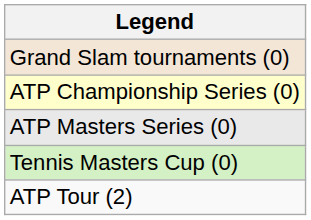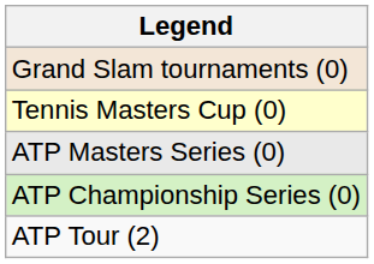row 3 | column 1: ATP Championship Series (0) -> Tennis Masters Cup (0)
row 5 | column 1: Tennis Masters Cup (0) -> ATP Championship Series (0)
